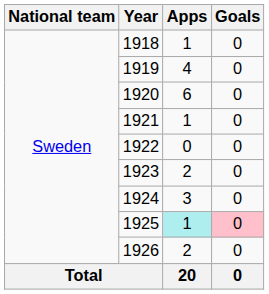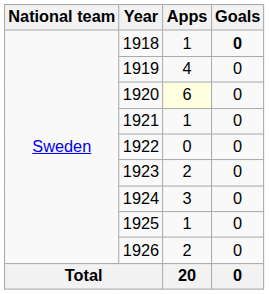1918 | Goals: normal -> bold
1920 | Apps: no background -> lightyellow background
1925 | Apps: paleturquoise background -> no background
1925 | Goals: pink background -> no background
